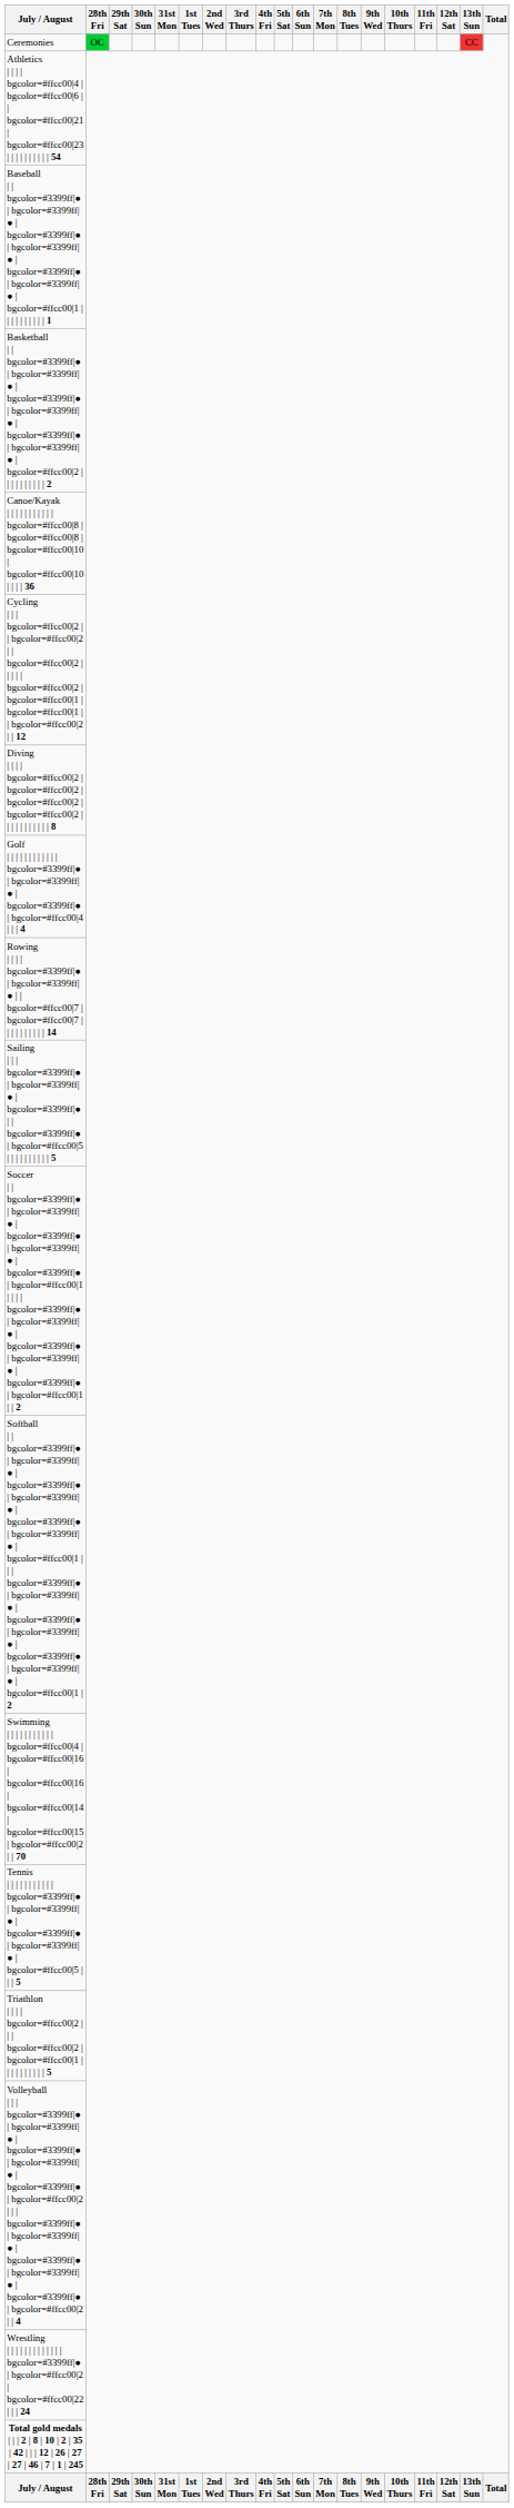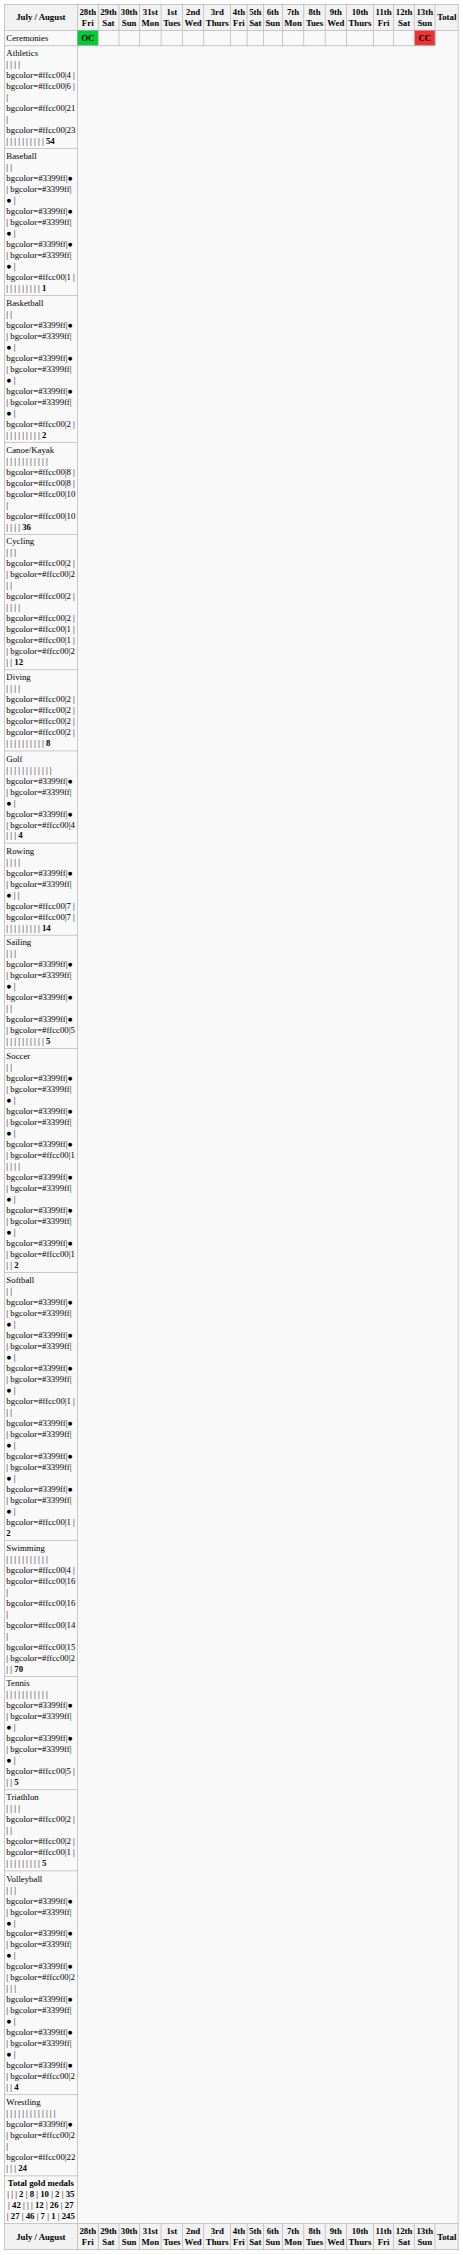Ceremonies | 28th Fri: normal -> bold
Ceremonies | 13th Sun: normal -> bold
